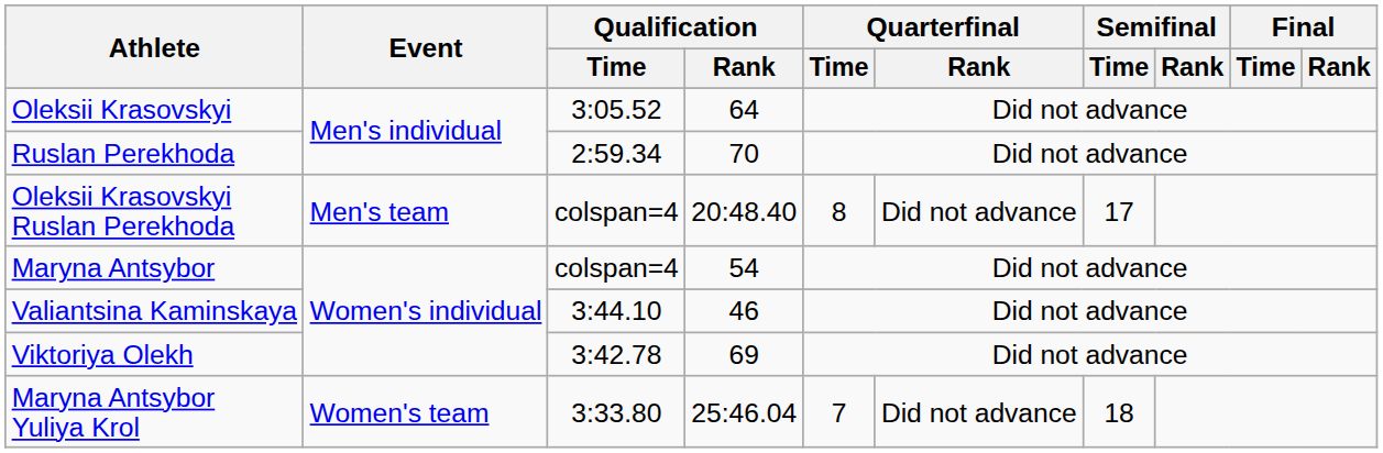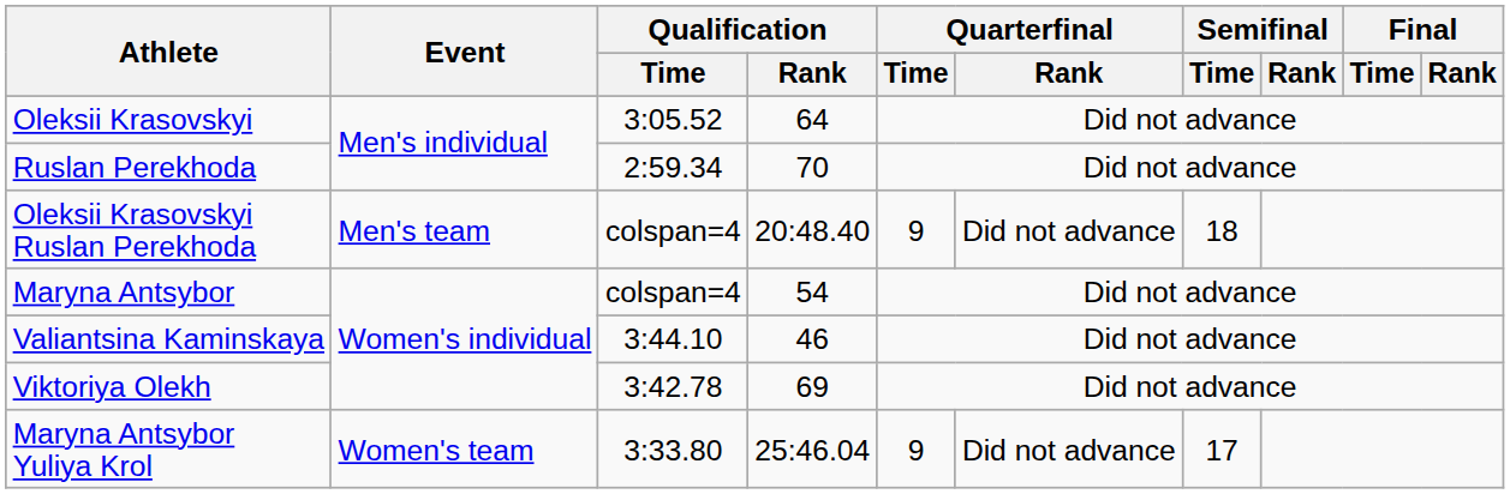Oleksii Krasovskyi Ruslan Perekhoda | Quarterfinal / Time: 8 -> 9
Oleksii Krasovskyi Ruslan Perekhoda | Semifinal / Time: 17 -> 18
Maryna Antsybor Yuliya Krol | Quarterfinal / Time: 7 -> 9
Maryna Antsybor Yuliya Krol | Semifinal / Time: 18 -> 17
